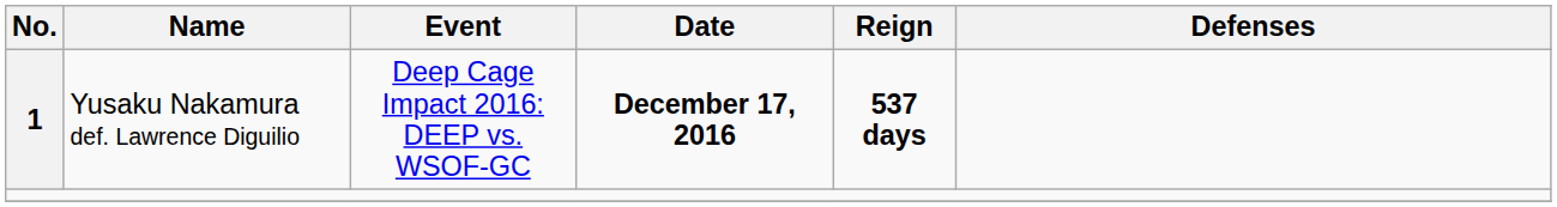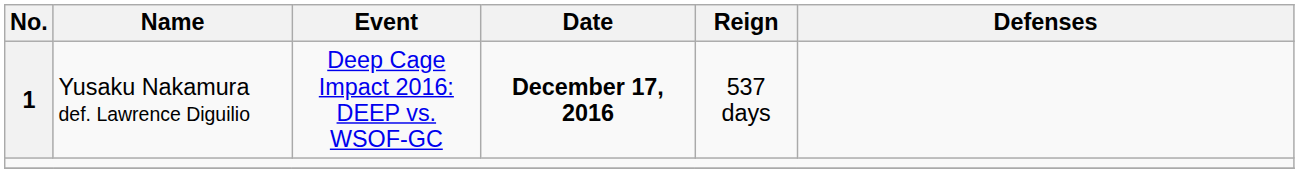Yusaku Nakamura def. Lawrence Diguilio | Reign: bold -> normal
